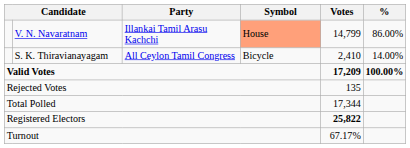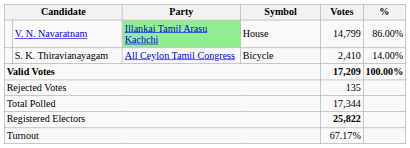V. N. Navaratnam | Party: no background -> lightgreen background
V. N. Navaratnam | Symbol: lightsalmon background -> no background
